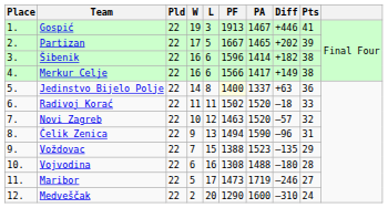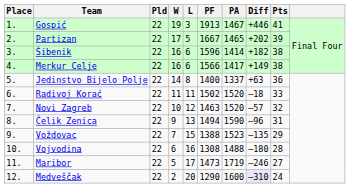Jedinstvo Bijelo Polje | PF: lightyellow background -> no background
Medveščak | Diff: no background -> lavender background
